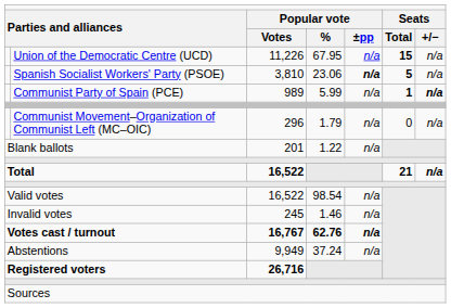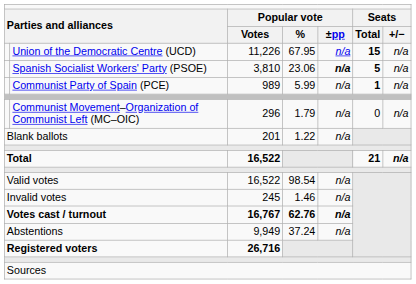Communist Party of Spain (PCE) | column 7: bold -> normal
